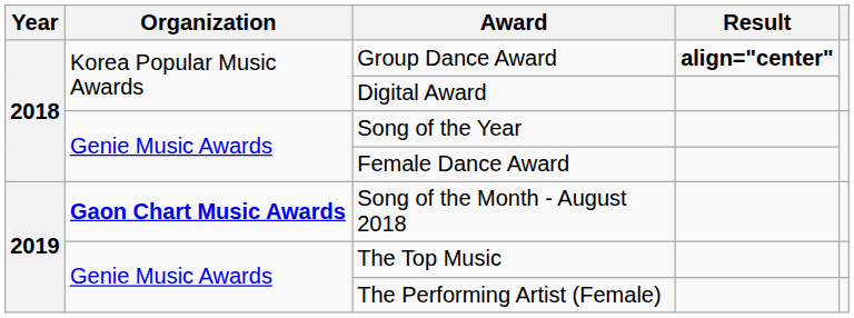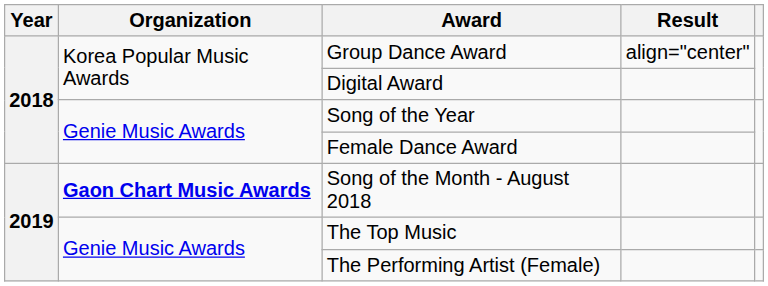Group Dance Award | Result: bold -> normal
